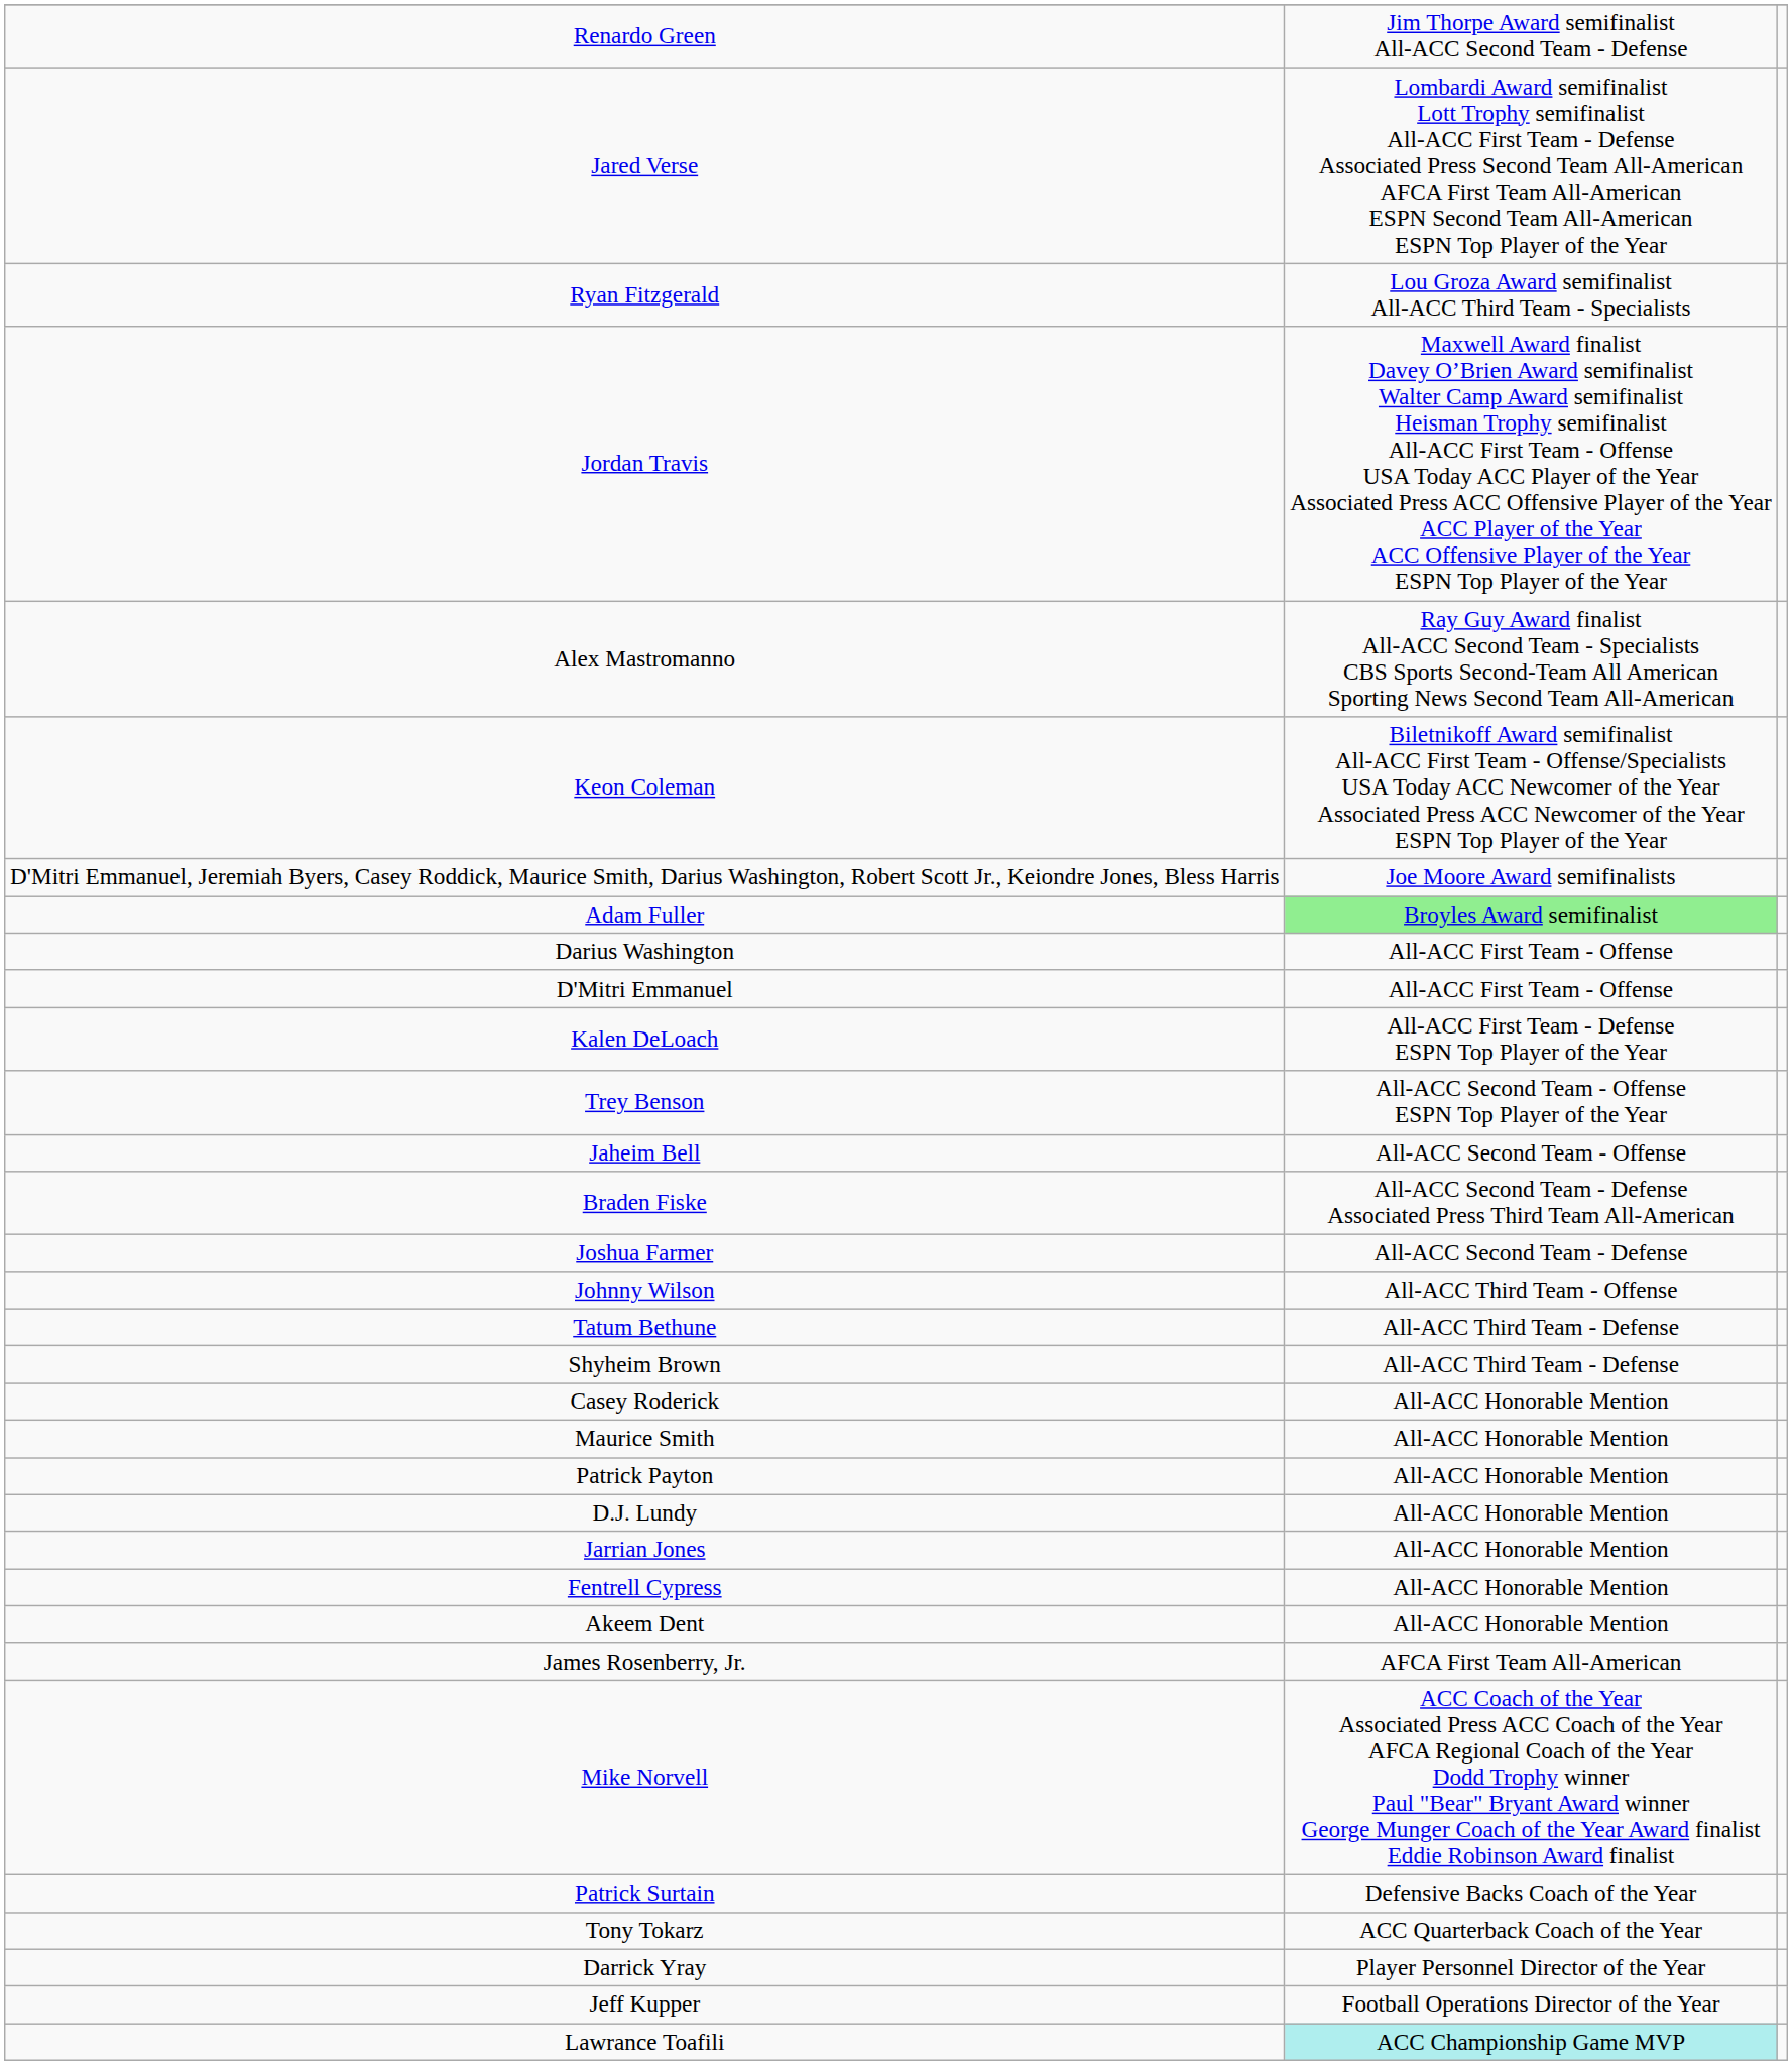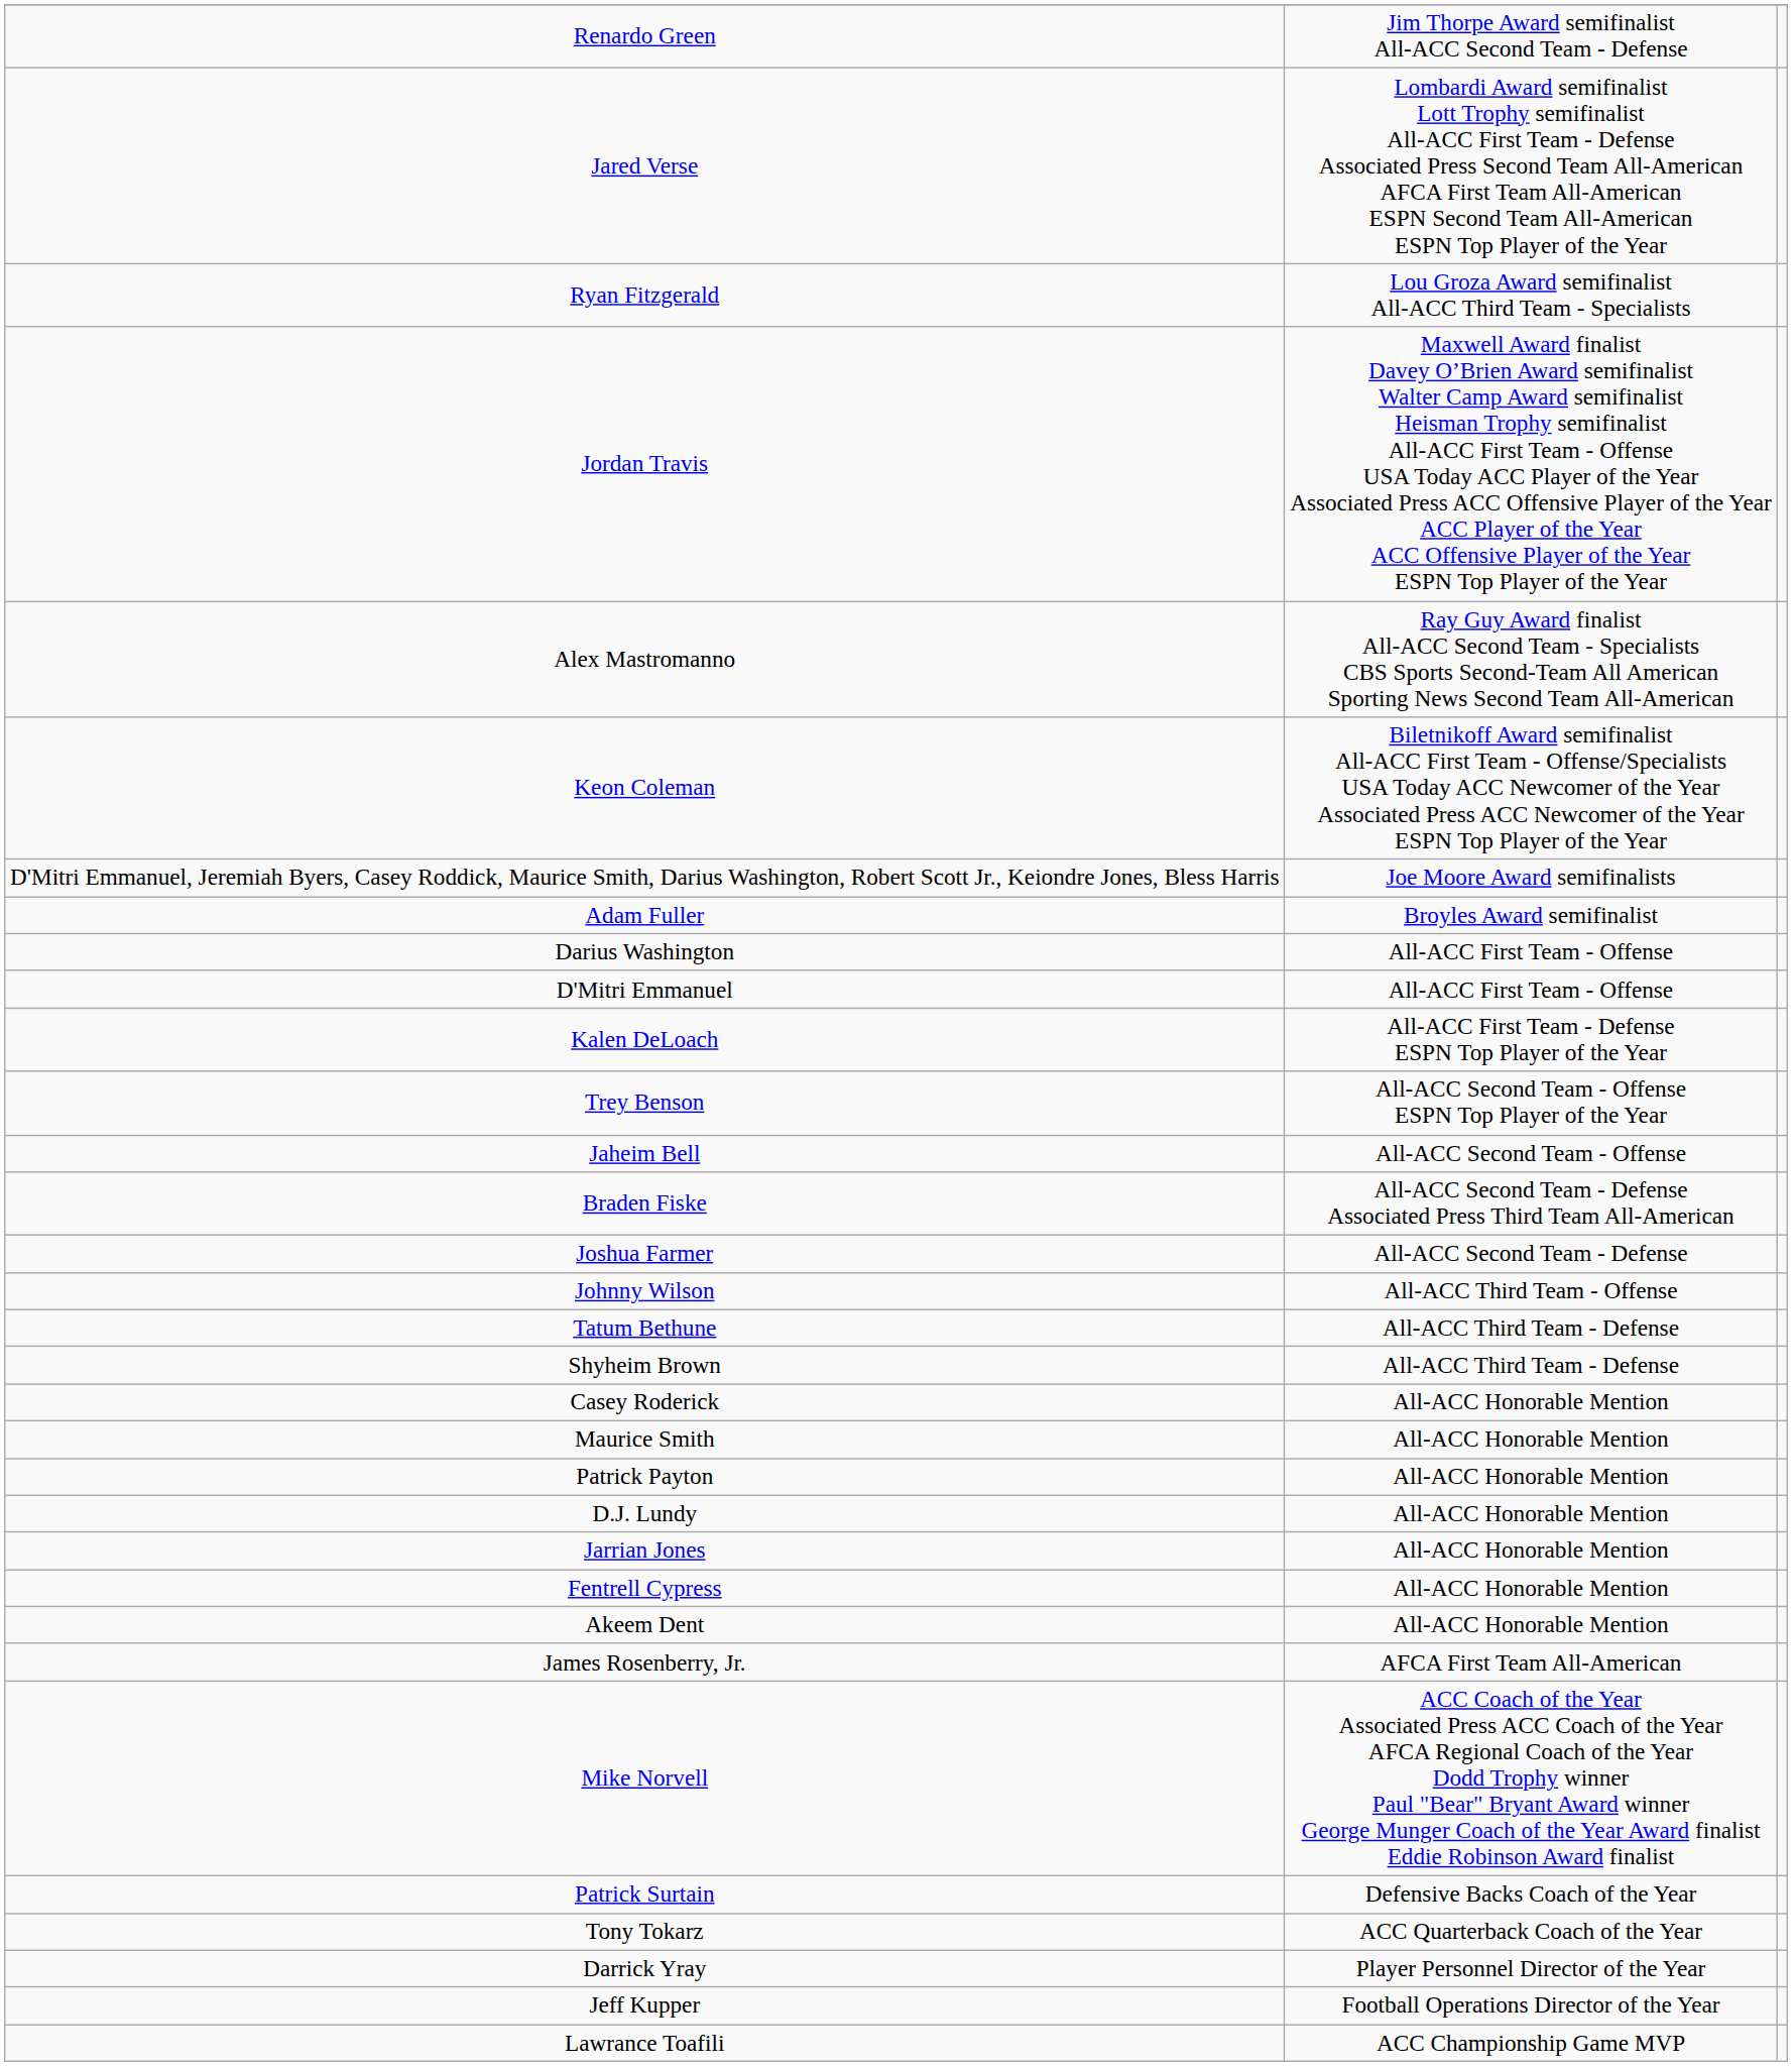Adam Fuller | column 2: lightgreen background -> no background
Lawrance Toafili | column 2: paleturquoise background -> no background
